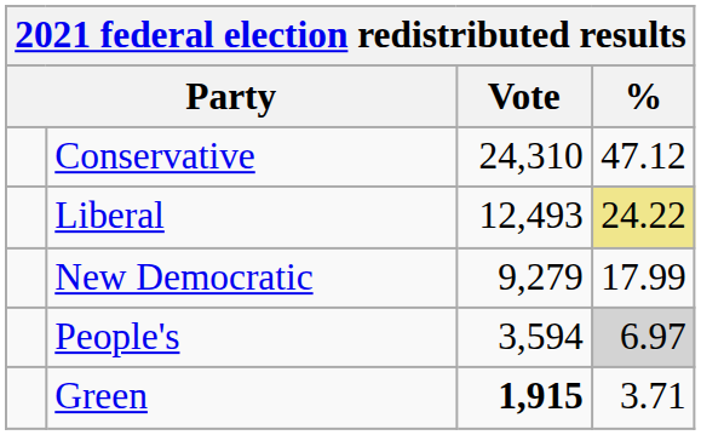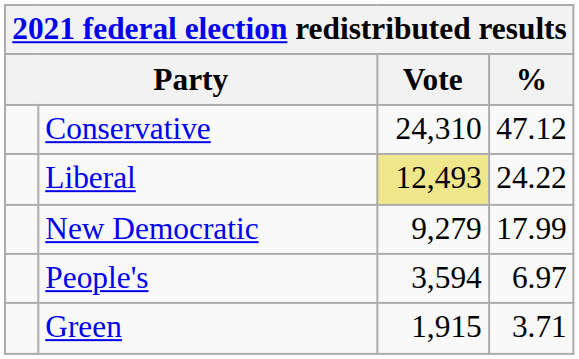Liberal | Vote: no background -> khaki background
Liberal | %: khaki background -> no background
People's | %: lightgrey background -> no background
Green | Vote: bold -> normal
